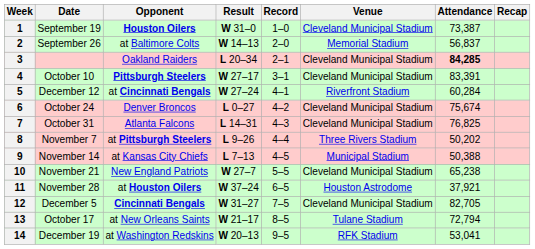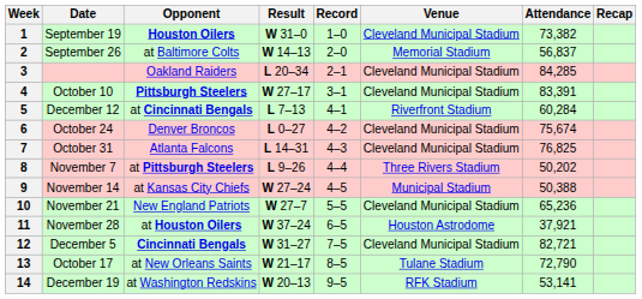1 | Attendance: 73,387 -> 73,382
3 | Attendance: bold -> normal
5 | Result: W 27–24 -> L 7–13
9 | Result: L 7–13 -> W 27–24
10 | Attendance: 65,238 -> 65,236
12 | Attendance: 82,705 -> 82,721
13 | Attendance: 72,794 -> 72,790
14 | Attendance: 53,041 -> 53,141
